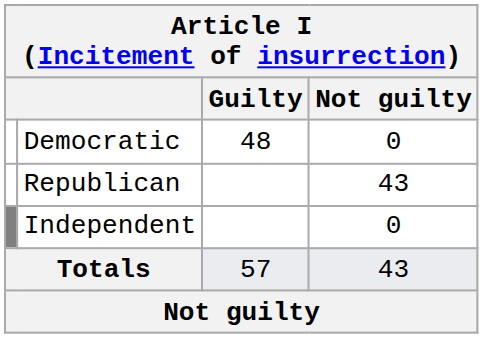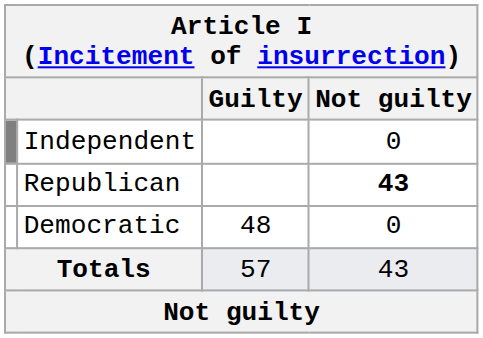rows swapped: Democratic <-> Independent
Republican | Not guilty: normal -> bold
